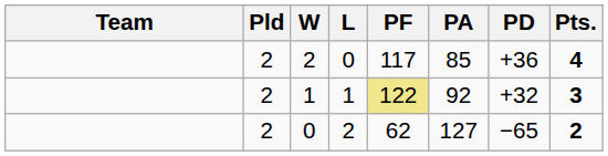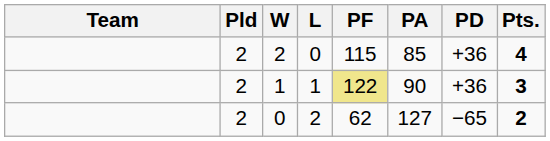row 2 | PF: 117 -> 115
row 3 | PA: 92 -> 90
row 3 | PD: +32 -> +36
